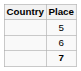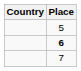6 | Place: normal -> bold
7 | Place: bold -> normal
